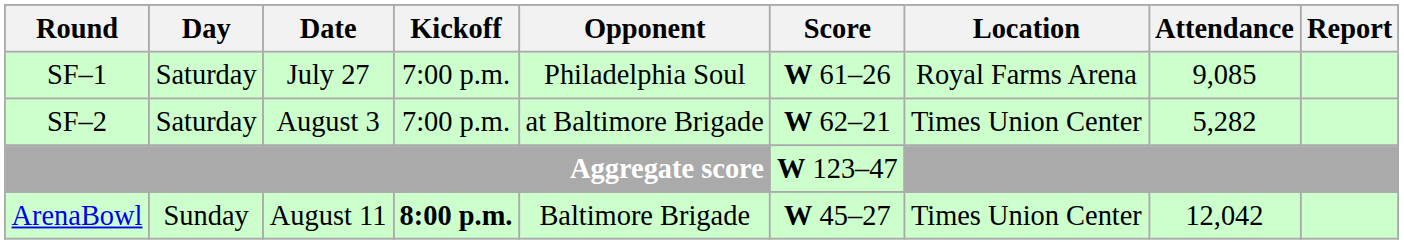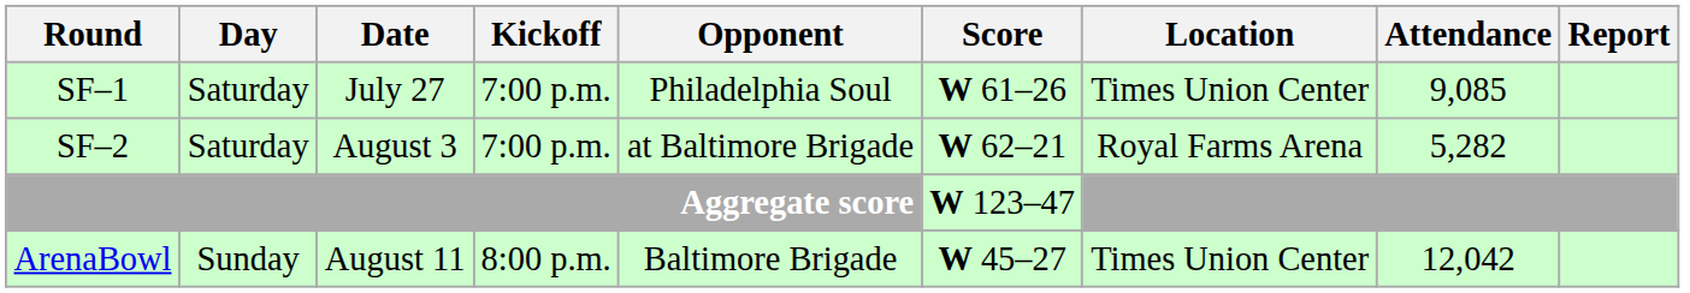SF–1 | Location: Royal Farms Arena -> Times Union Center
SF–2 | Location: Times Union Center -> Royal Farms Arena
ArenaBowl | Kickoff: bold -> normal
